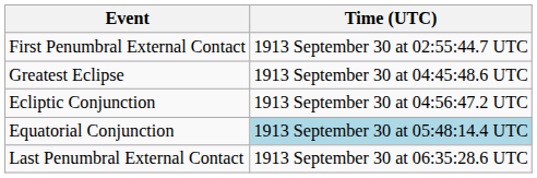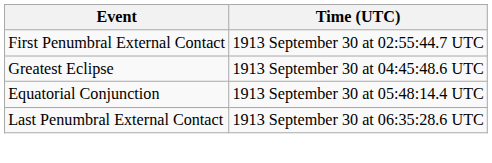- row: Ecliptic Conjunction | 1913 September 30 at 04:56:47.2 UTC
Equatorial Conjunction | Time (UTC): lightblue background -> no background
